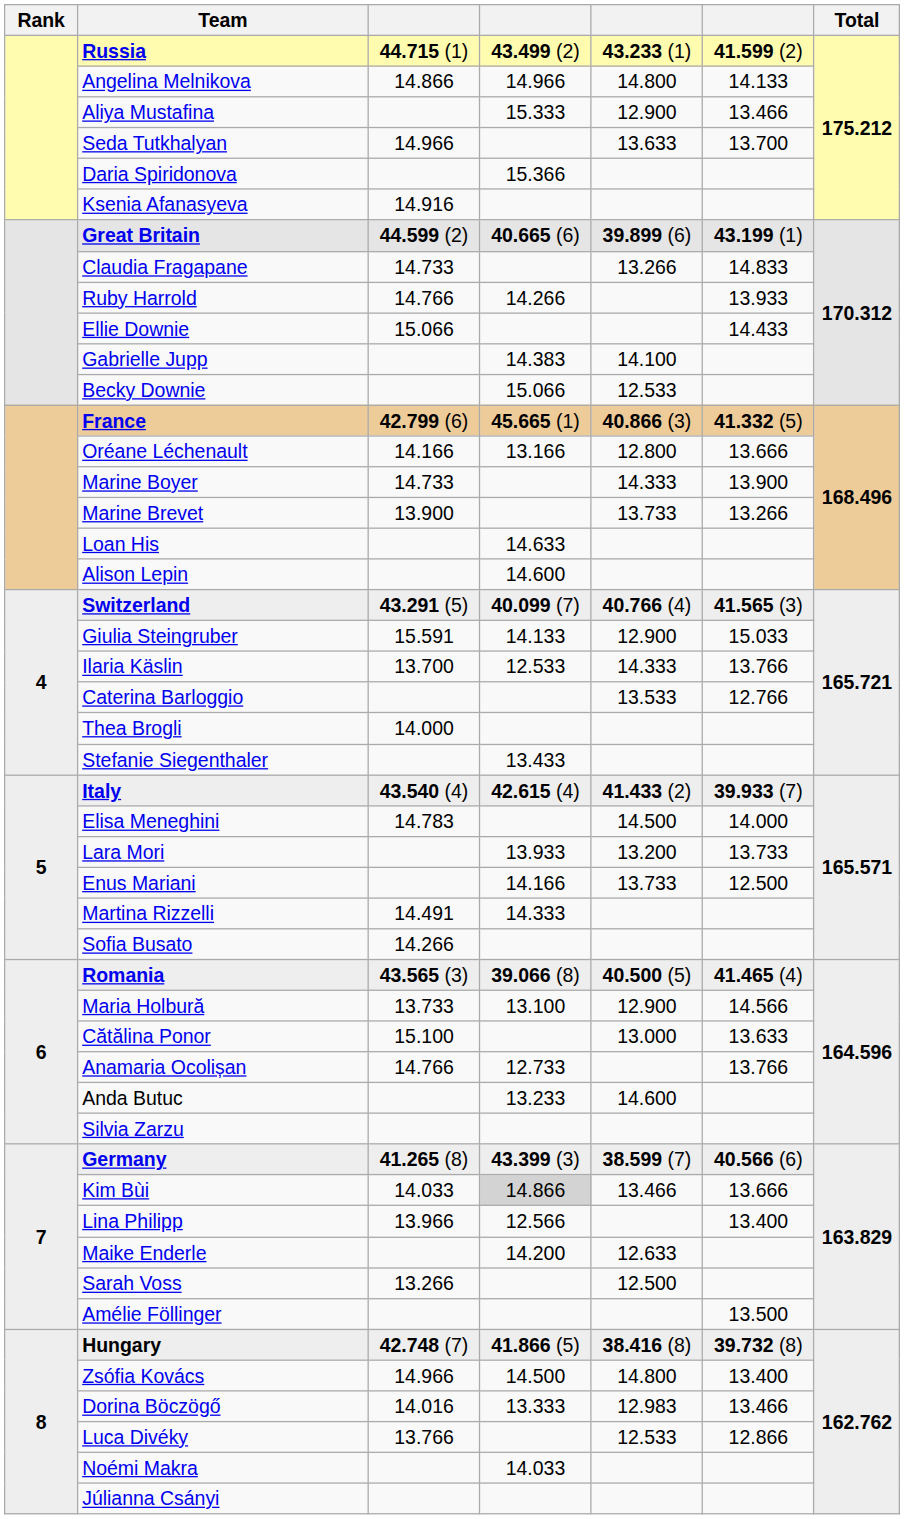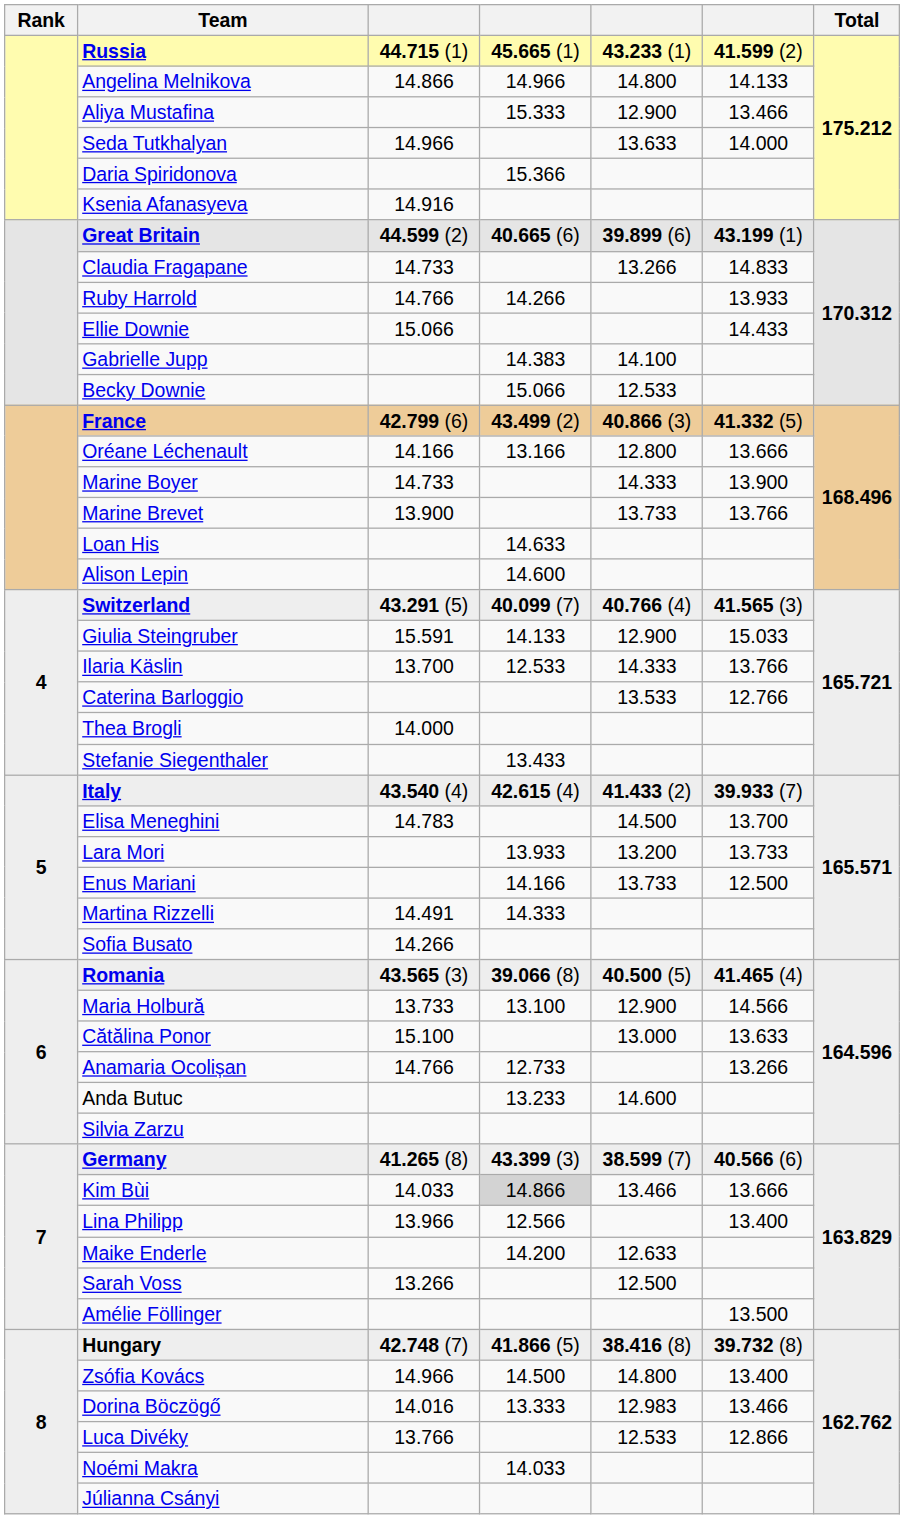Russia | column 4: 43.499 (2) -> 45.665 (1)
Seda Tutkhalyan | column 6: 13.700 -> 14.000
France | column 4: 45.665 (1) -> 43.499 (2)
Marine Brevet | column 6: 13.266 -> 13.766
Elisa Meneghini | column 6: 14.000 -> 13.700
Anamaria Ocolișan | column 6: 13.766 -> 13.266
